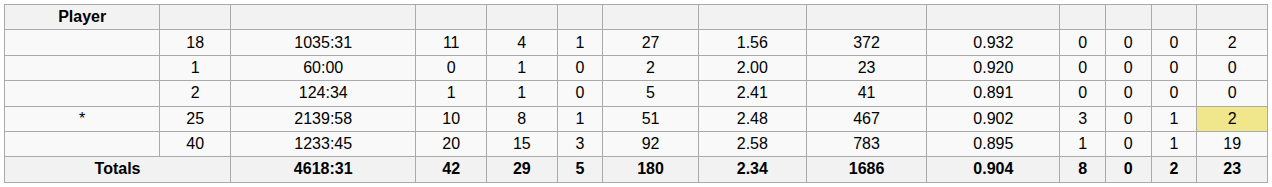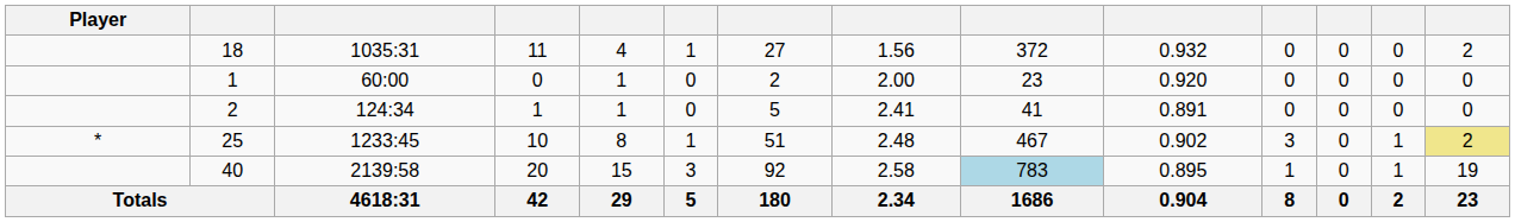25 | column 3: 2139:58 -> 1233:45
40 | column 3: 1233:45 -> 2139:58
40 | column 9: no background -> lightblue background
